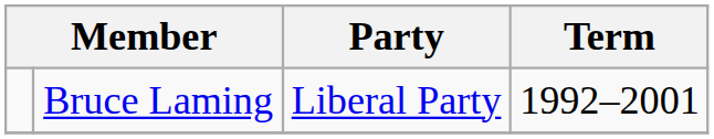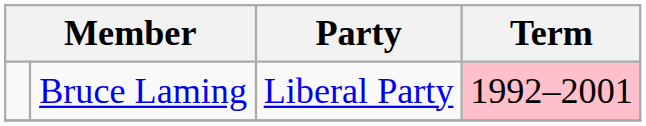Bruce Laming | Term: no background -> pink background
